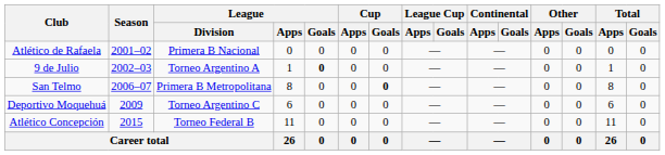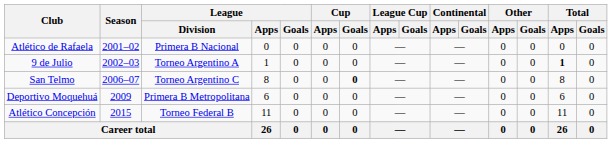9 de Julio | League / Goals: bold -> normal
9 de Julio | Total / Apps: normal -> bold
San Telmo | League / Division: Primera B Metropolitana -> Torneo Argentino C
Deportivo Moquehuá | League / Division: Torneo Argentino C -> Primera B Metropolitana
